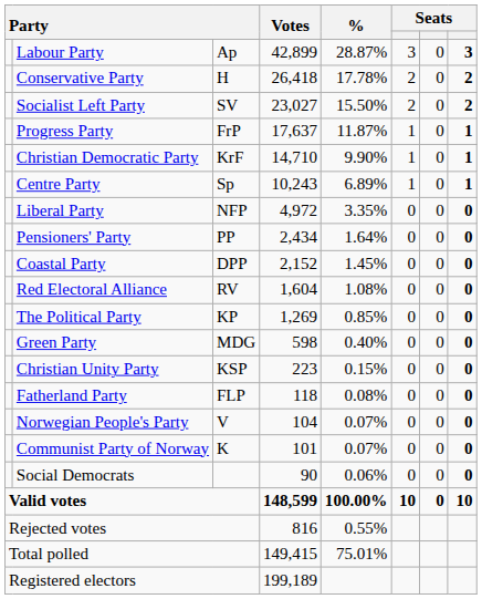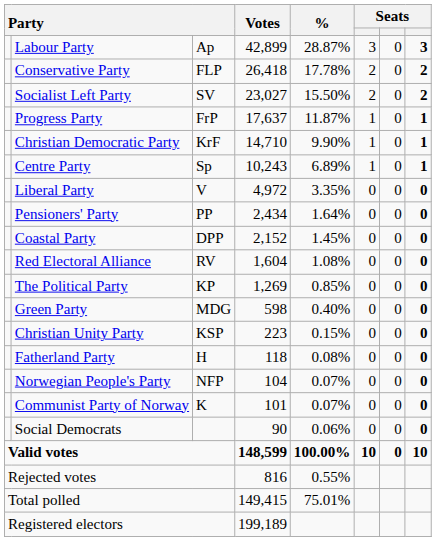Conservative Party | column 3: H -> FLP
Liberal Party | column 3: NFP -> V
Fatherland Party | column 3: FLP -> H
Norwegian People's Party | column 3: V -> NFP
